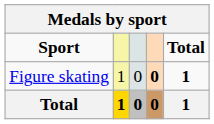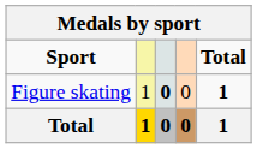Figure skating | column 3: normal -> bold
Figure skating | column 4: bold -> normal
